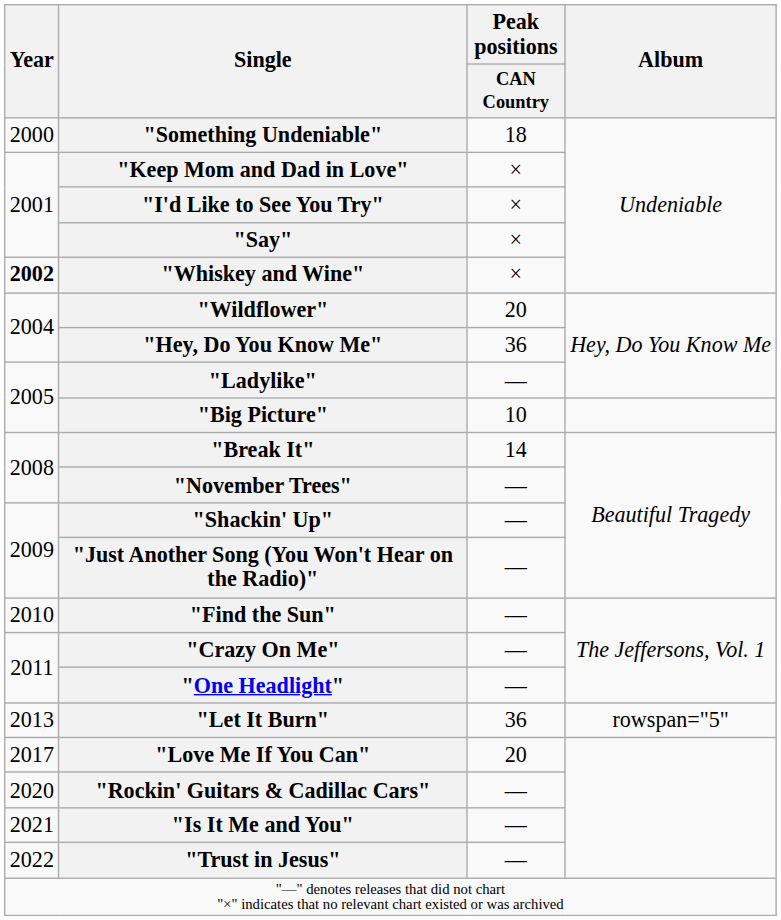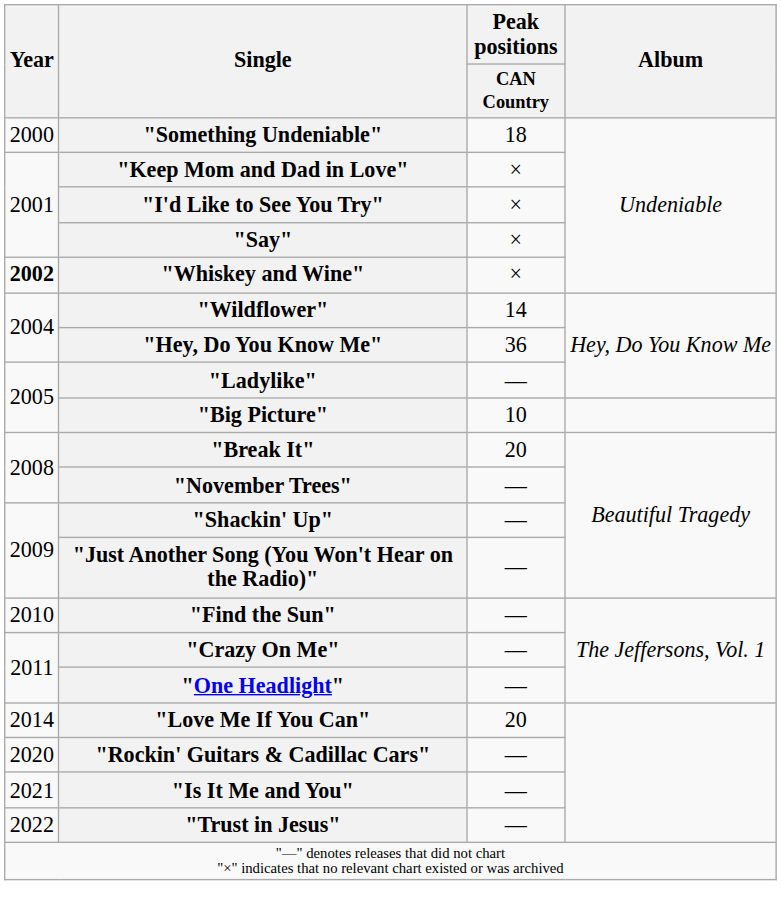"Wildflower" | Peak positions / CAN Country: 20 -> 14
"Break It" | Peak positions / CAN Country: 14 -> 20
- row: 2013 | "Let It Burn" | 36 | rowspan="5"
"Love Me If You Can" | Year: 2017 -> 2014
